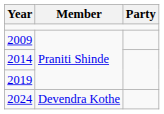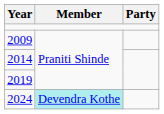2024 | Member: no background -> paleturquoise background
